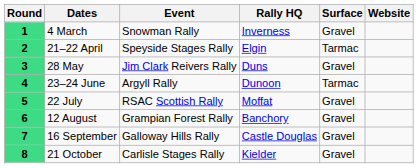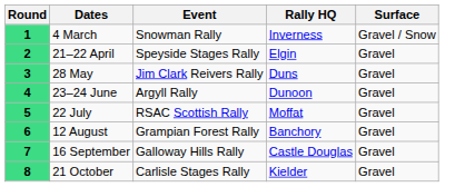- column: Website
1 | Surface: Gravel -> Gravel / Snow
2 | Surface: Tarmac -> Gravel
4 | Surface: Tarmac -> Gravel
